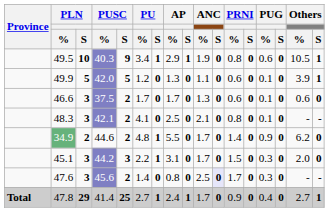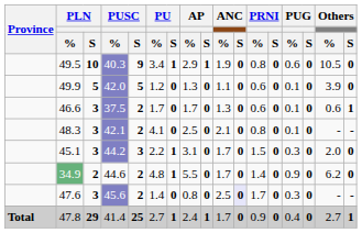49.5 | Others / S: 1 -> 0
49.9 | Others / S: 1 -> 0
46.6 | Others / S: 0 -> 1
rows swapped: 45.1 <-> 34.9
